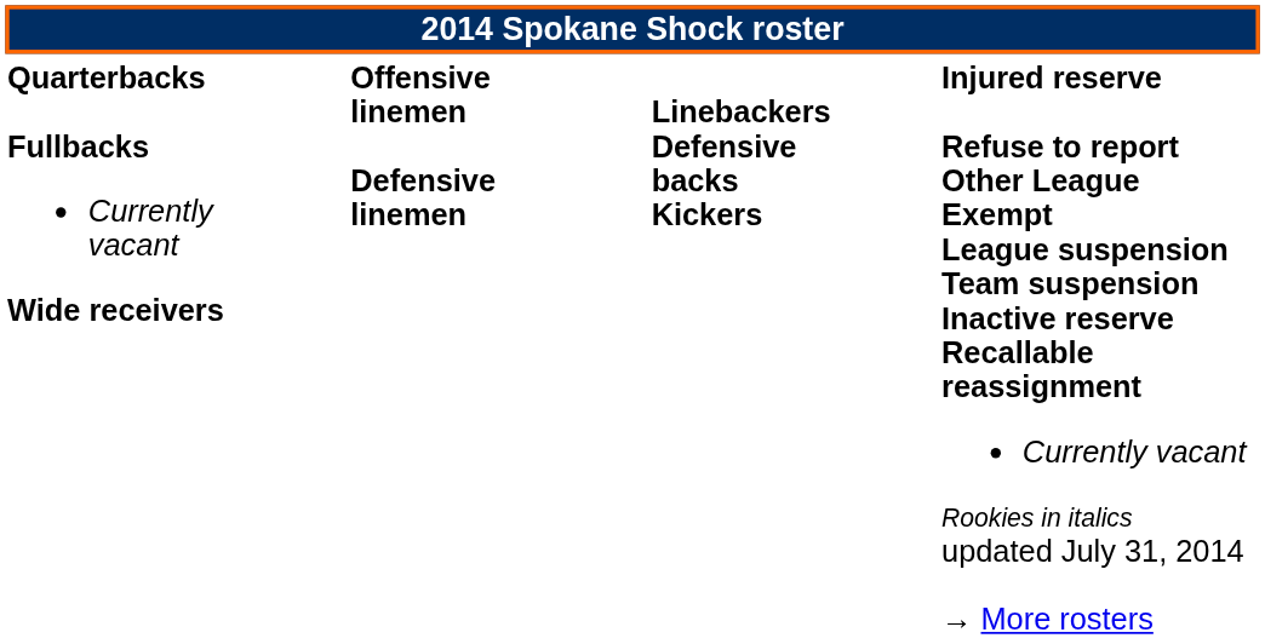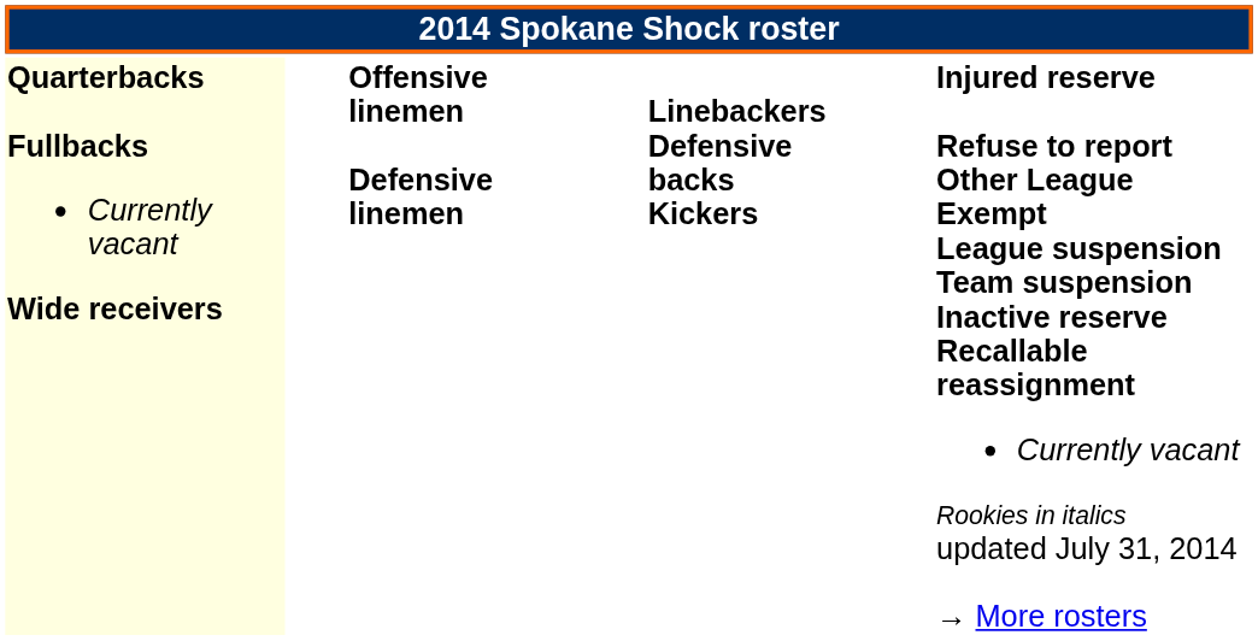Quarterbacks Fullbacks Currently vacant Wide receivers | column 1: no background -> lightyellow background
